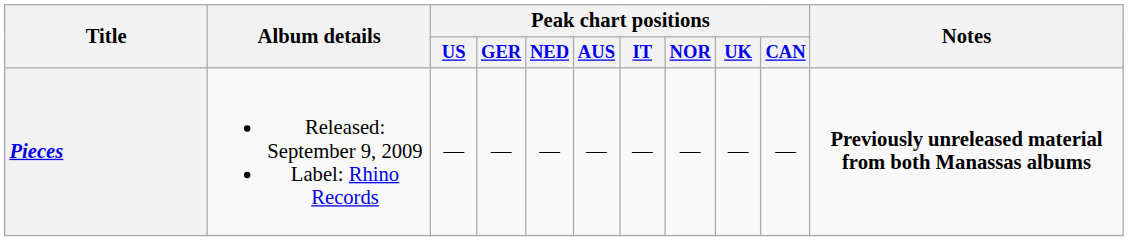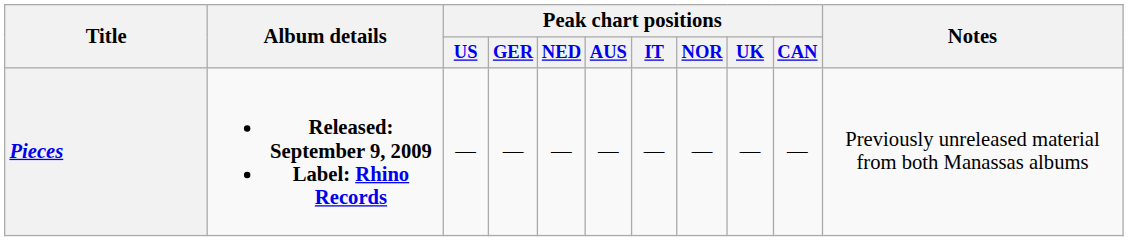Pieces | Album details: normal -> bold
Pieces | Notes: bold -> normal
